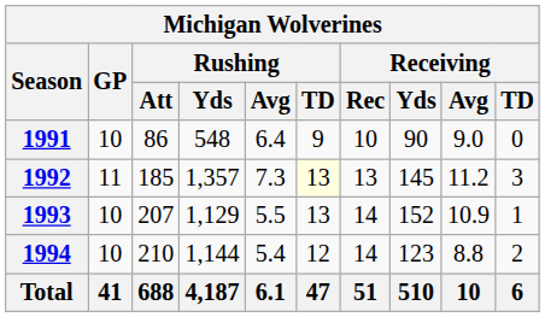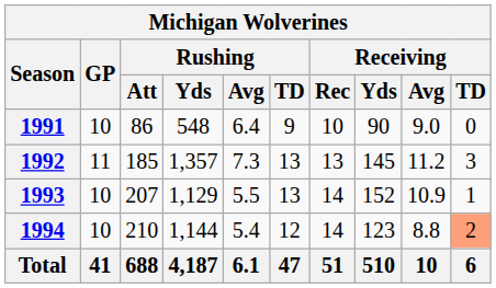1992 | Rushing / TD: lightyellow background -> no background
1994 | Receiving / TD: no background -> lightsalmon background
